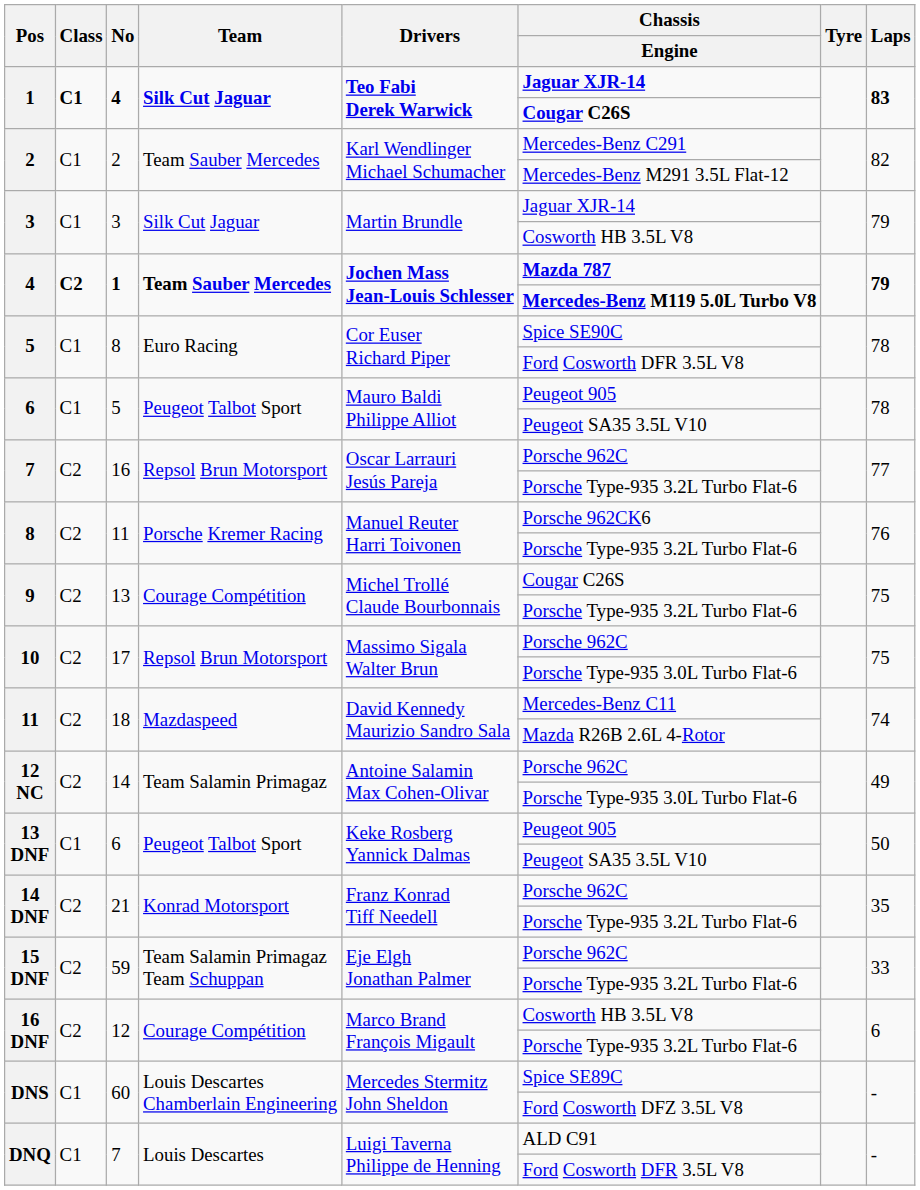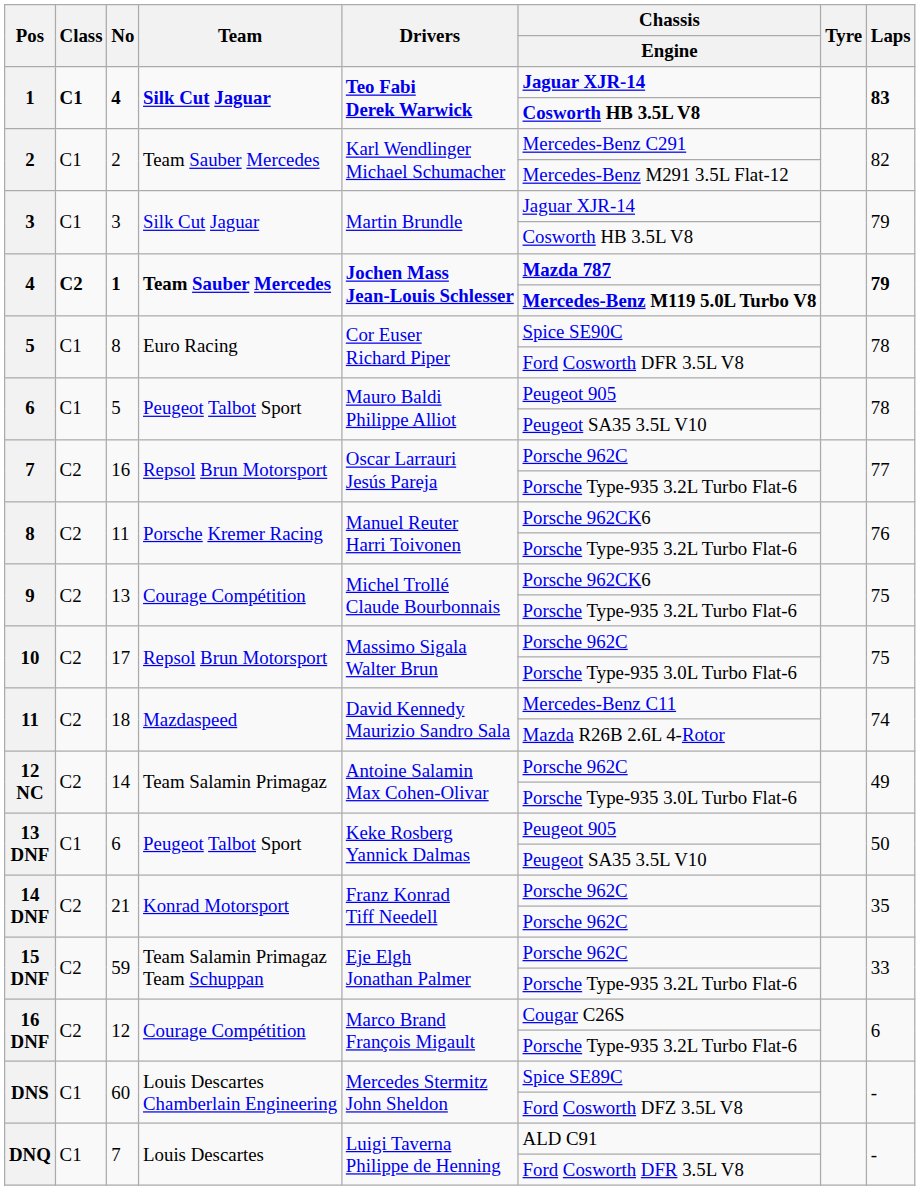row 4 | Chassis / Engine: Cougar C26S -> Cosworth HB 3.5L V8
row 19 | Chassis / Engine: Cougar C26S -> Porsche 962CK6
row 30 | Chassis / Engine: Porsche Type-935 3.2L Turbo Flat-6 -> Porsche 962C
row 33 | Chassis / Engine: Cosworth HB 3.5L V8 -> Cougar C26S
